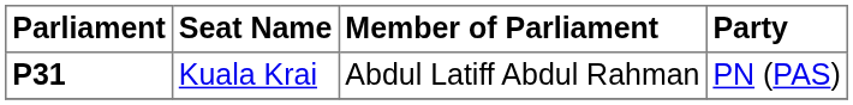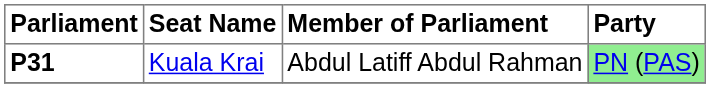P31 | Party: no background -> lightgreen background
